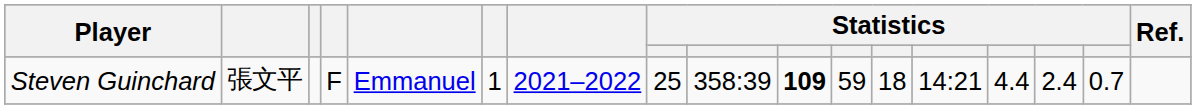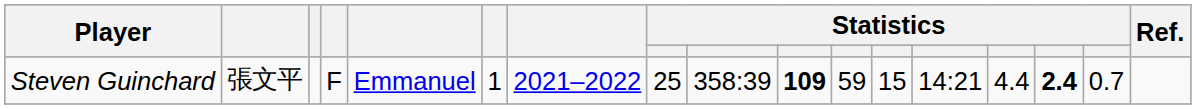Steven Guinchard | column 12: 18 -> 15
Steven Guinchard | column 15: normal -> bold
